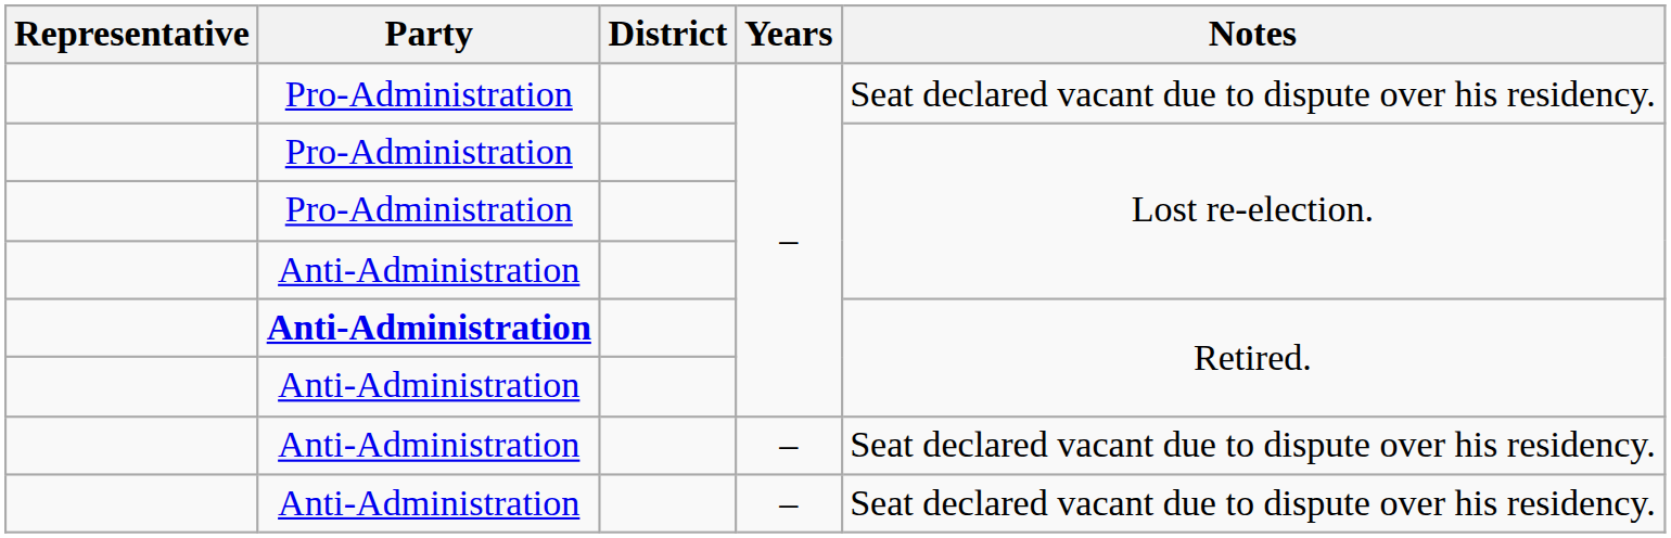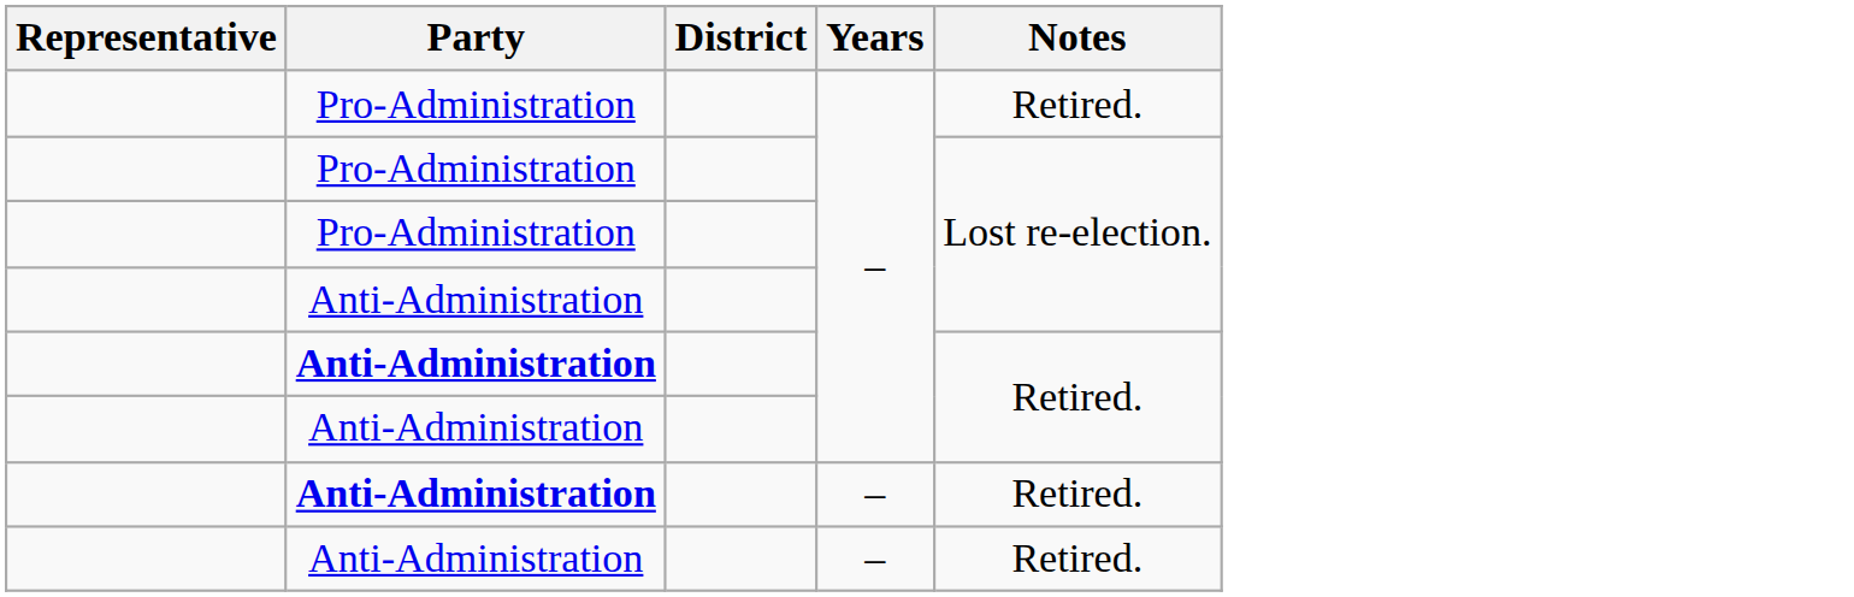row 2 | Notes: Seat declared vacant due to dispute over his residency. -> Retired.
row 8 | Party: normal -> bold
row 8 | Notes: Seat declared vacant due to dispute over his residency. -> Retired.
row 9 | Notes: Seat declared vacant due to dispute over his residency. -> Retired.
